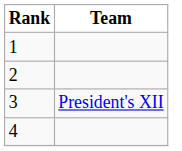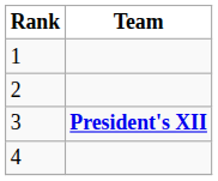3 | Team: normal -> bold
